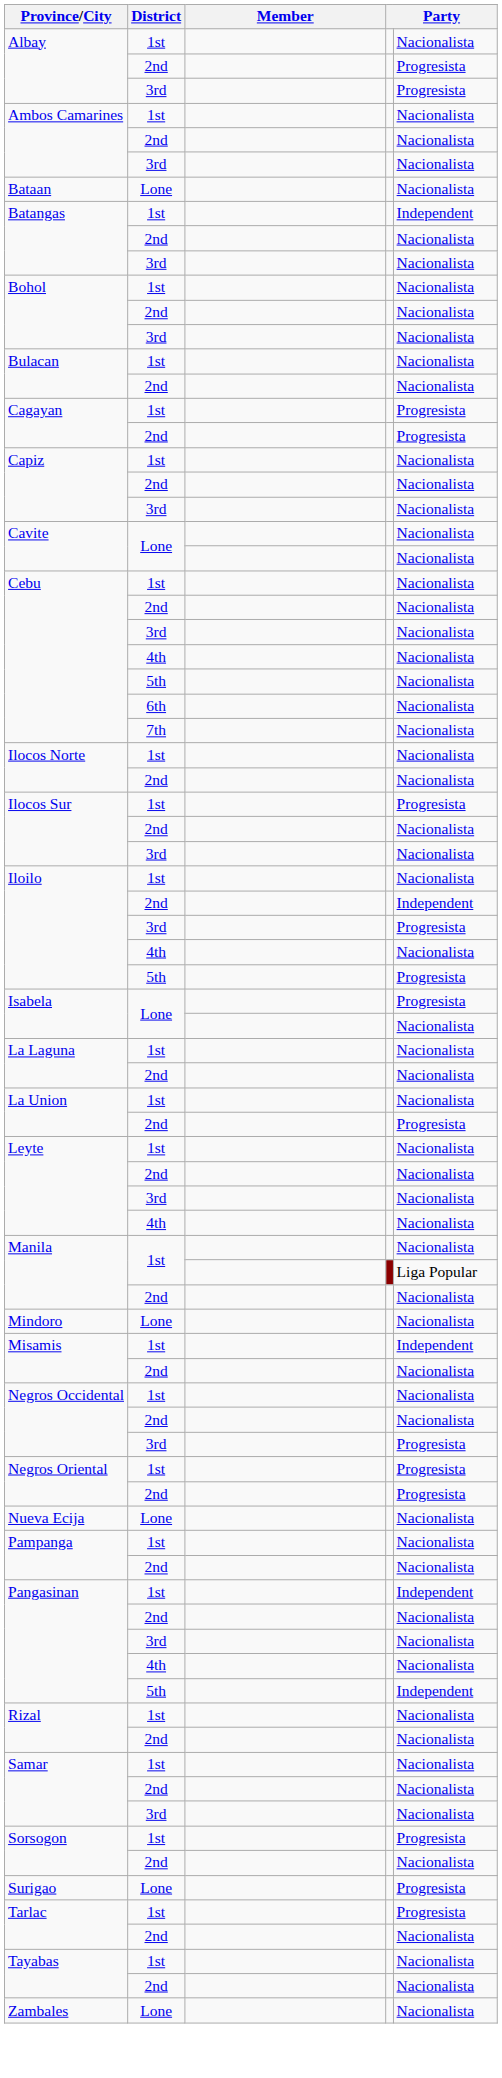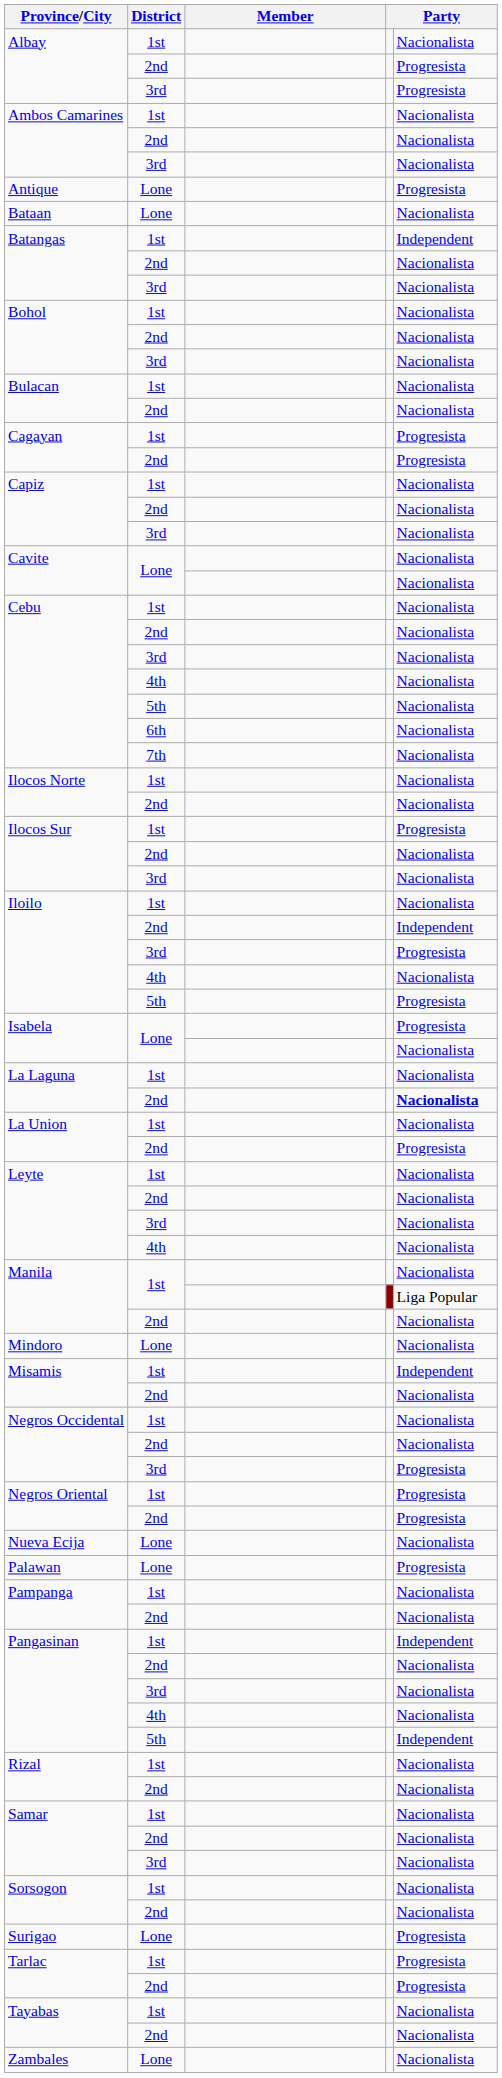+ row: Antique | Lone | Progresista
La Laguna / 2nd | column 5: normal -> bold
+ row: Palawan | Lone | Progresista
Sorsogon / 1st | column 5: Progresista -> Nacionalista
Tarlac / 2nd | column 5: Nacionalista -> Progresista
